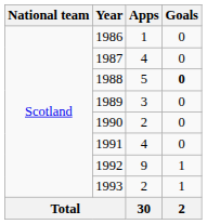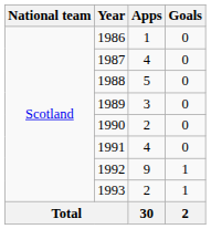1988 | Goals: bold -> normal
